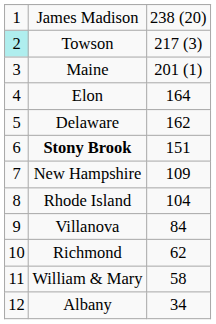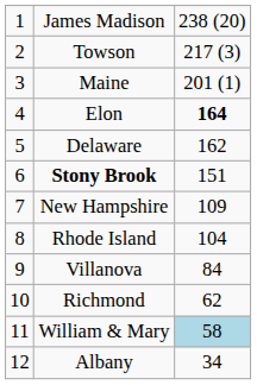Towson | column 1: paleturquoise background -> no background
Elon | column 3: normal -> bold
William & Mary | column 3: no background -> lightblue background
